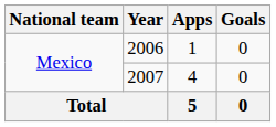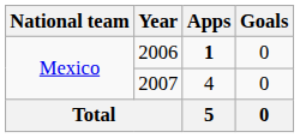2006 | Apps: normal -> bold
